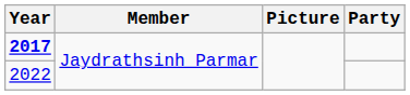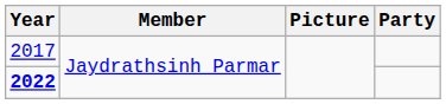2017 | Year: bold -> normal
2022 | Year: normal -> bold
